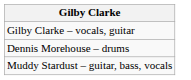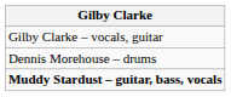row 4 | column 1: normal -> bold
